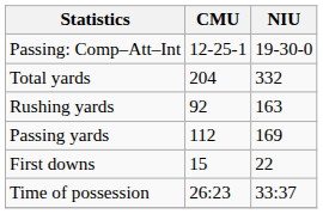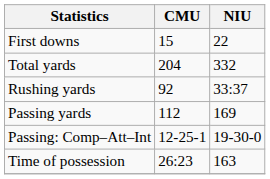rows swapped: First downs <-> Passing: Comp–Att–Int
Rushing yards | NIU: 163 -> 33:37
Time of possession | NIU: 33:37 -> 163
